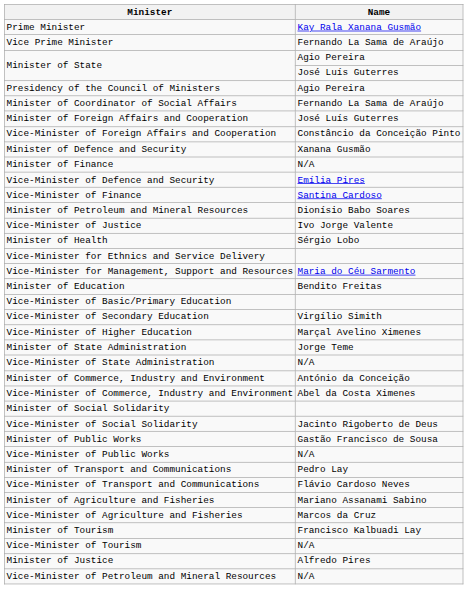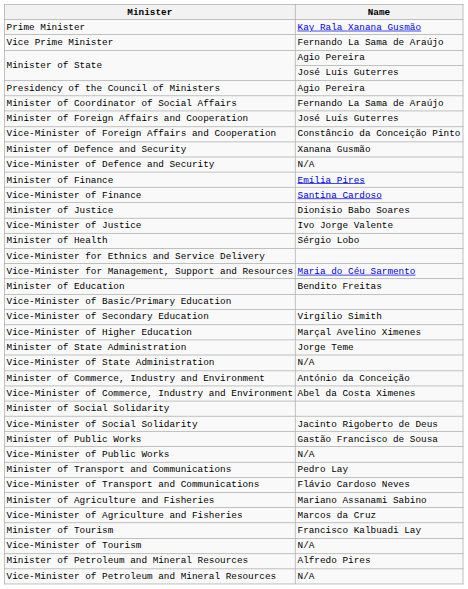row 11 | Minister: Minister of Finance -> Vice-Minister of Defence and Security
row 12 | Minister: Vice-Minister of Defence and Security -> Minister of Finance
row 14 | Minister: Minister of Petroleum and Mineral Resources -> Minister of Justice
row 37 | Minister: Minister of Justice -> Minister of Petroleum and Mineral Resources
